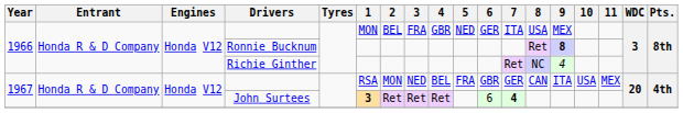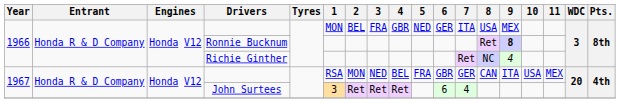John Surtees | 1: bold -> normal
John Surtees | 7: bold -> normal
